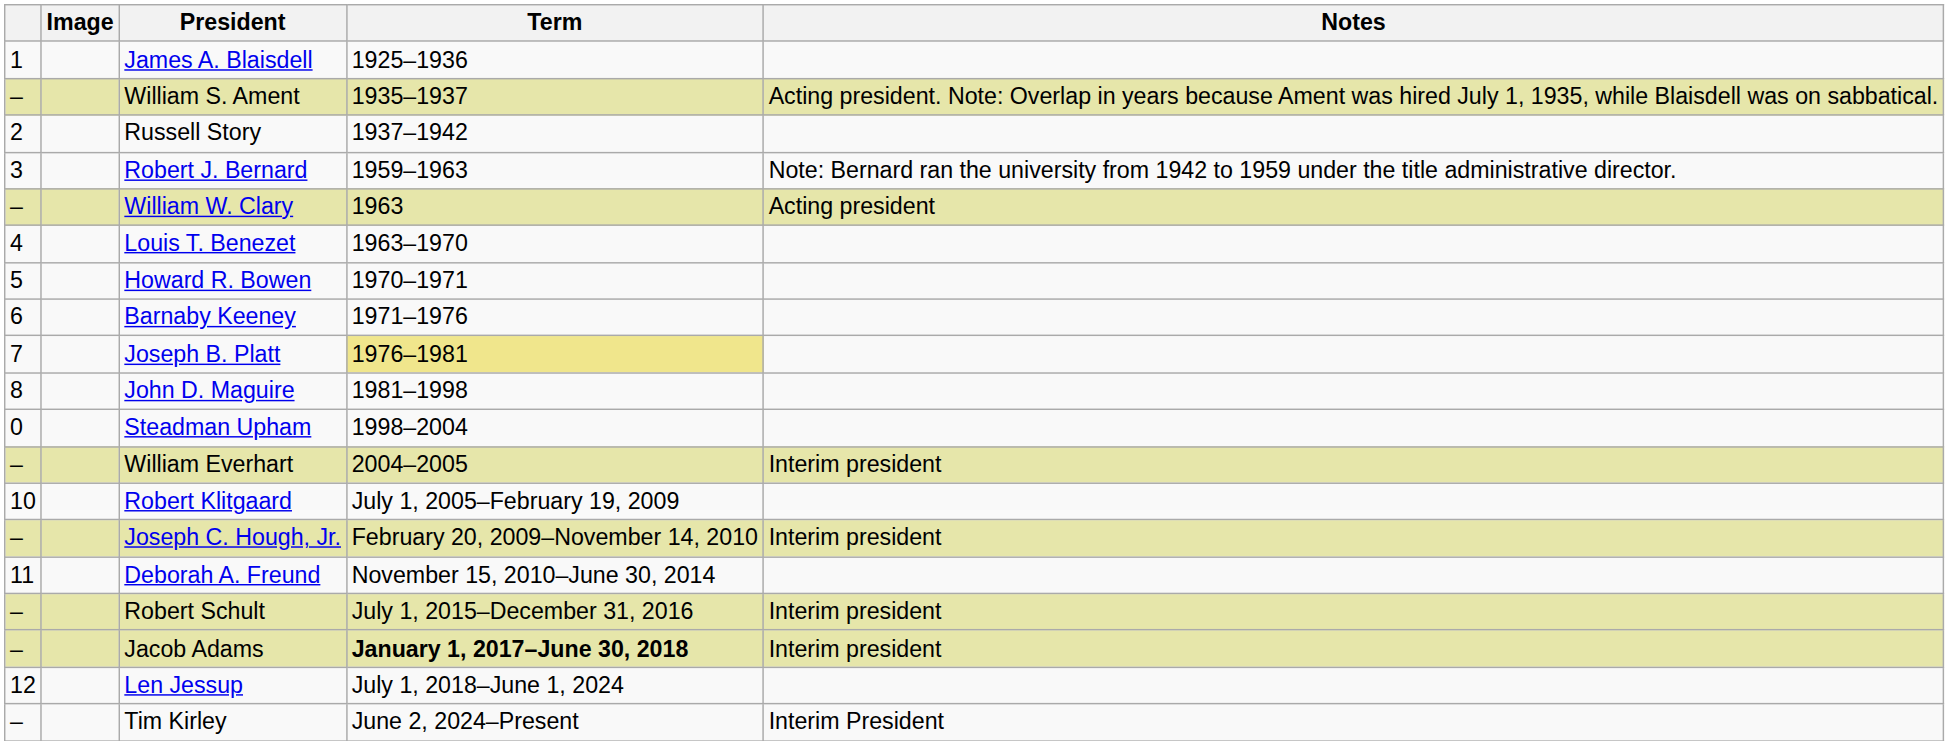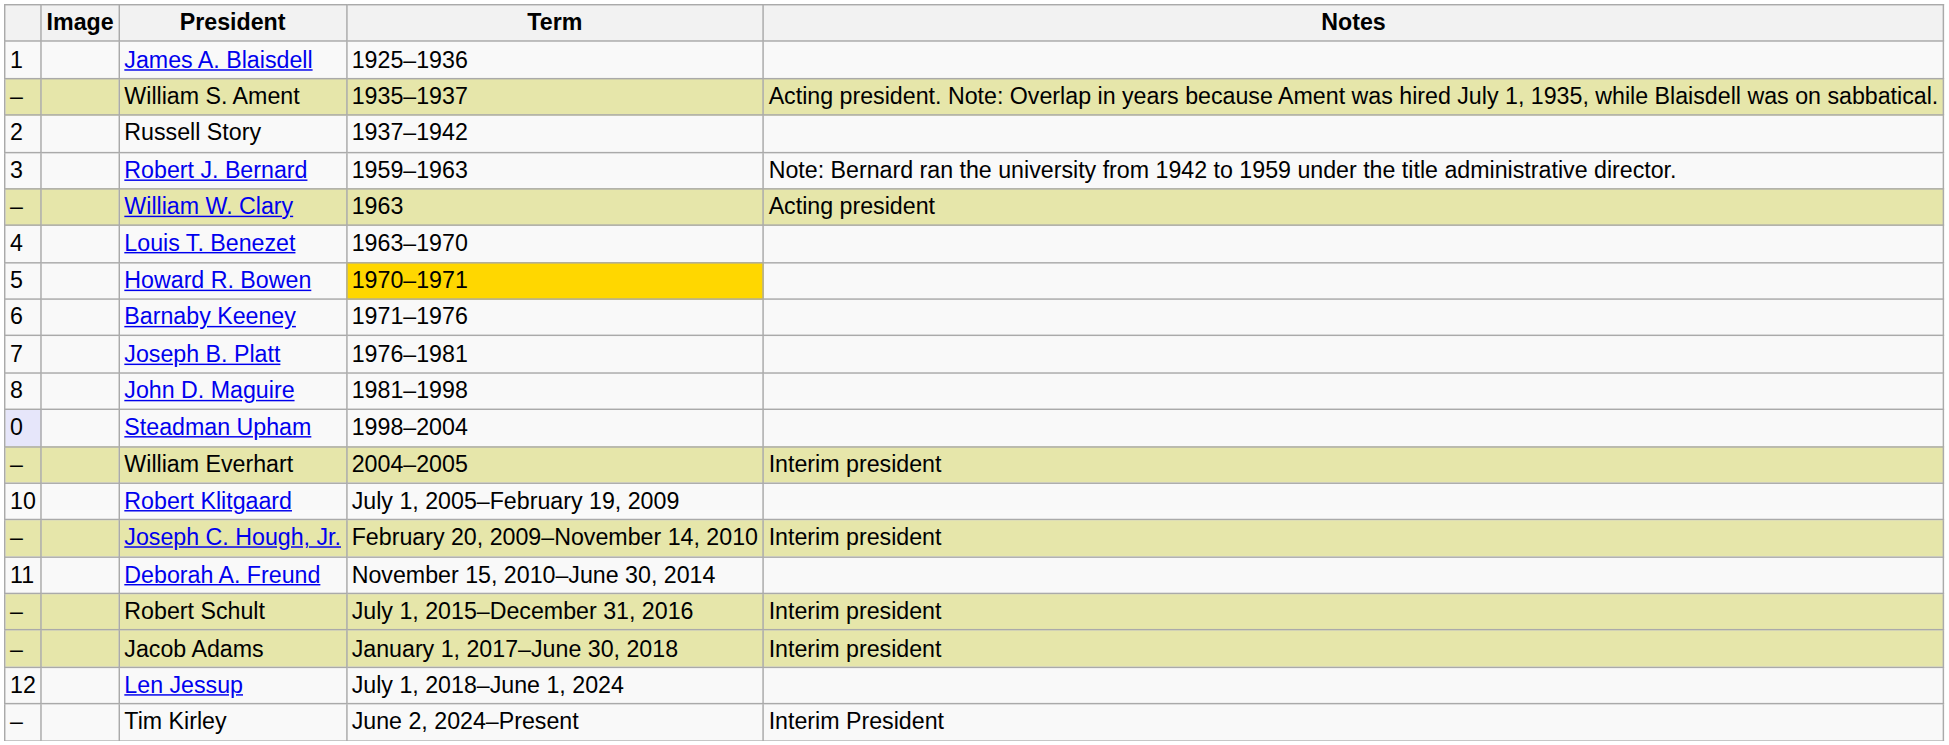Howard R. Bowen | Term: no background -> gold background
Joseph B. Platt | Term: khaki background -> no background
Steadman Upham | column 1: no background -> lavender background
Jacob Adams | Term: bold -> normal
